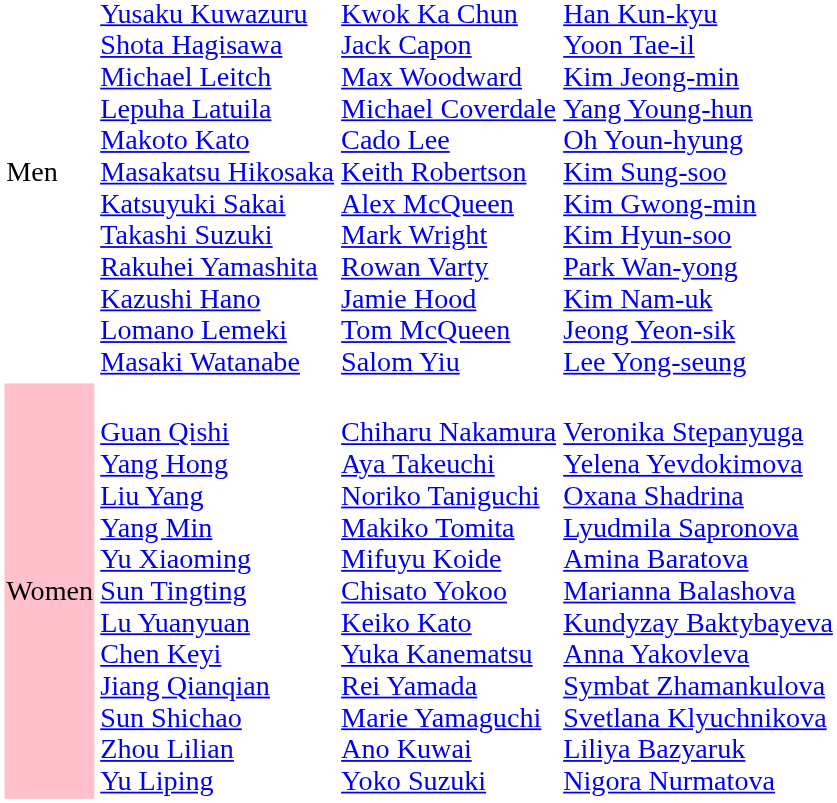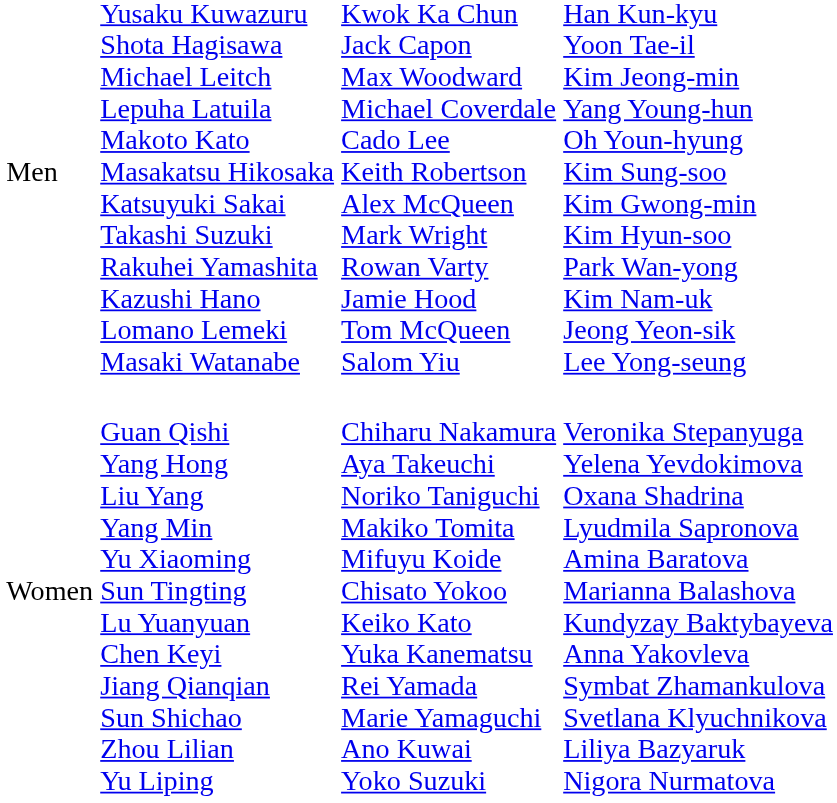Women | column 1: pink background -> no background
